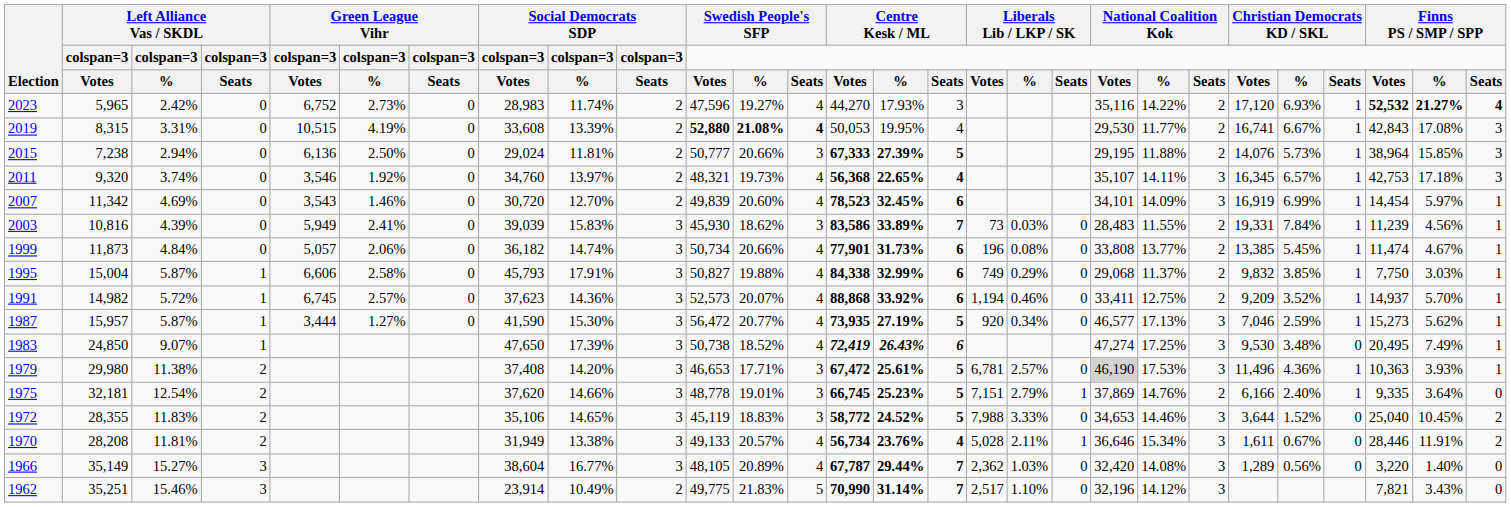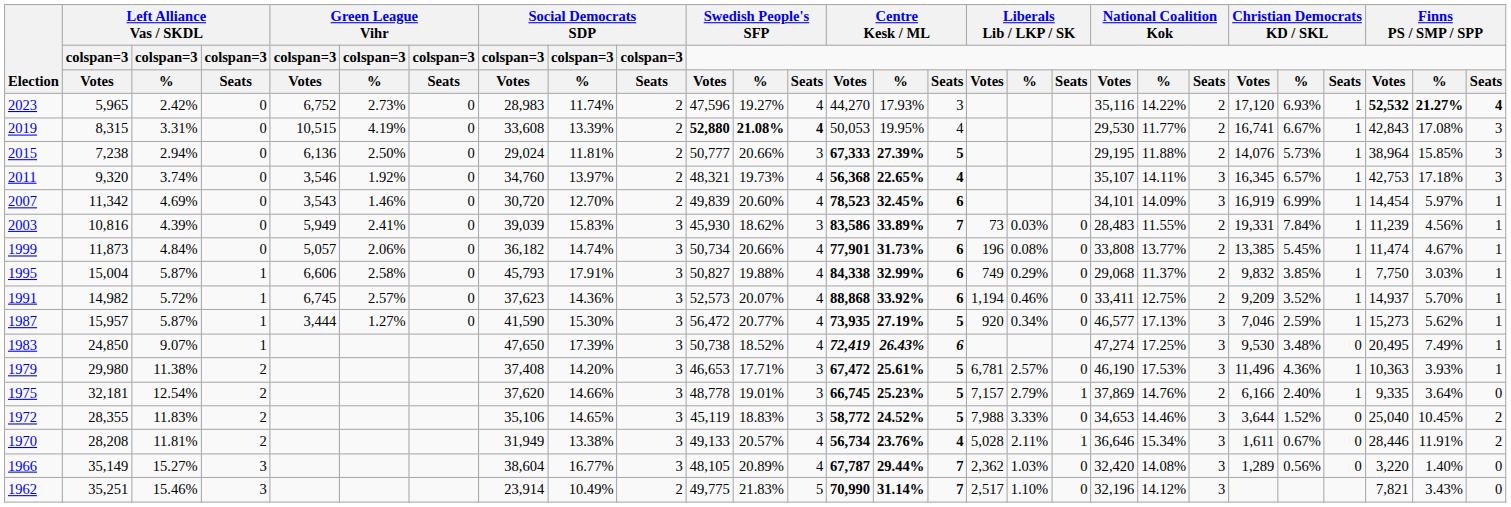1979 | National Coalition Kok / Votes: lightgrey background -> no background
1975 | Liberals Lib / LKP / SK / Votes: 7,151 -> 7,157
